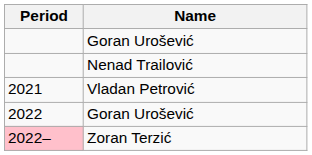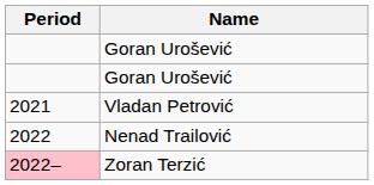row 3 | Name: Nenad Trailović -> Goran Urošević
row 5 | Name: Goran Urošević -> Nenad Trailović
